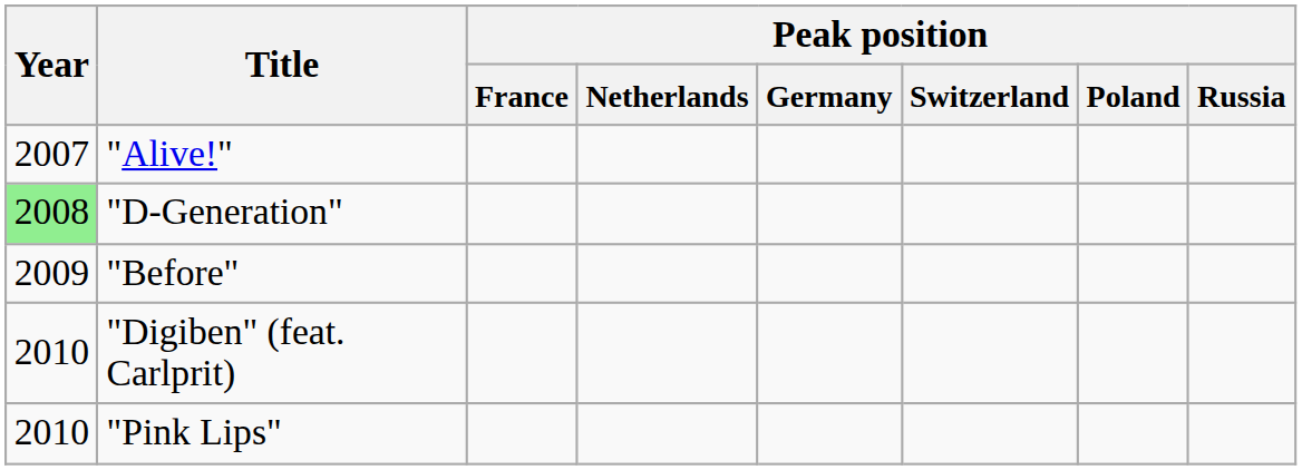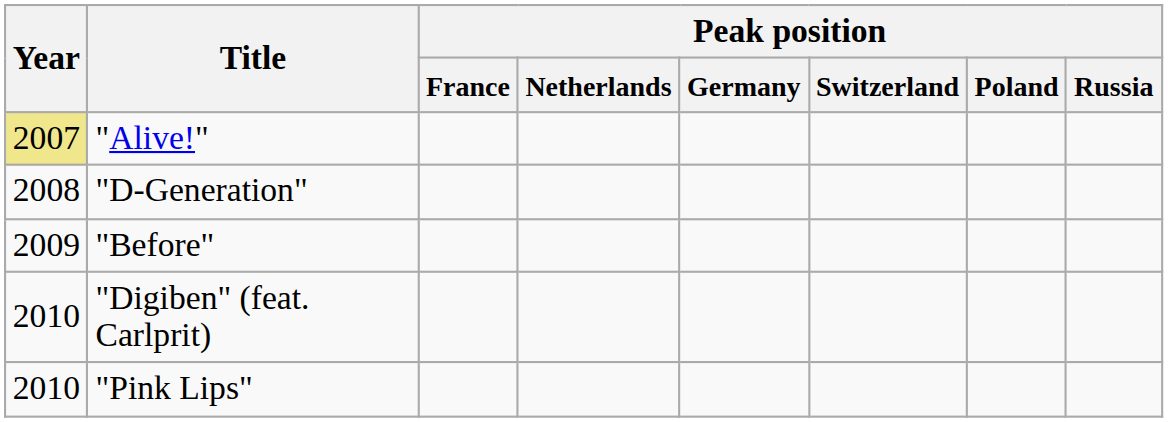"Alive!" | Year: no background -> khaki background
"D-Generation" | Year: lightgreen background -> no background
